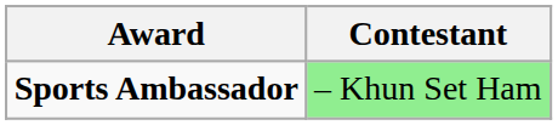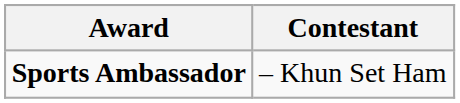Sports Ambassador | Contestant: lightgreen background -> no background
